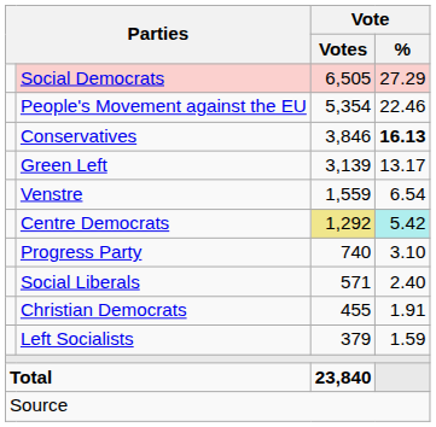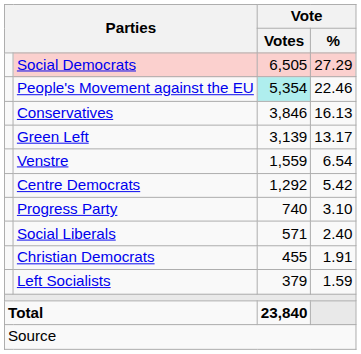People's Movement against the EU | Vote / Votes: no background -> paleturquoise background
Conservatives | Vote / %: bold -> normal
Centre Democrats | Vote / Votes: khaki background -> no background
Centre Democrats | Vote / %: paleturquoise background -> no background
